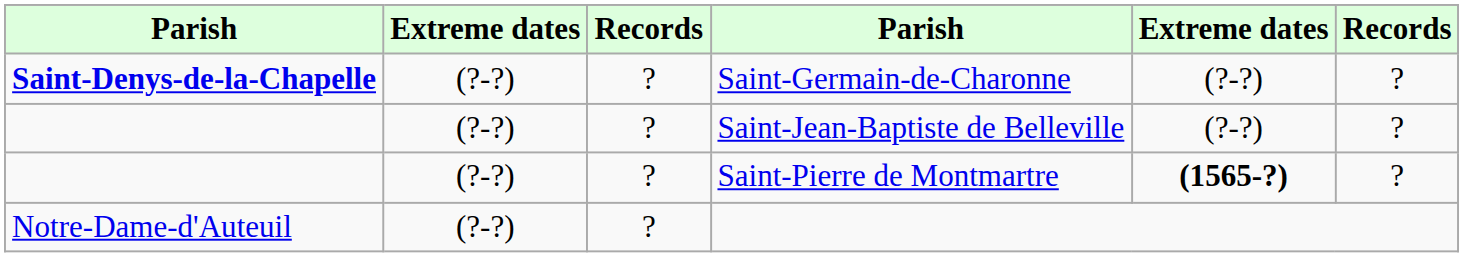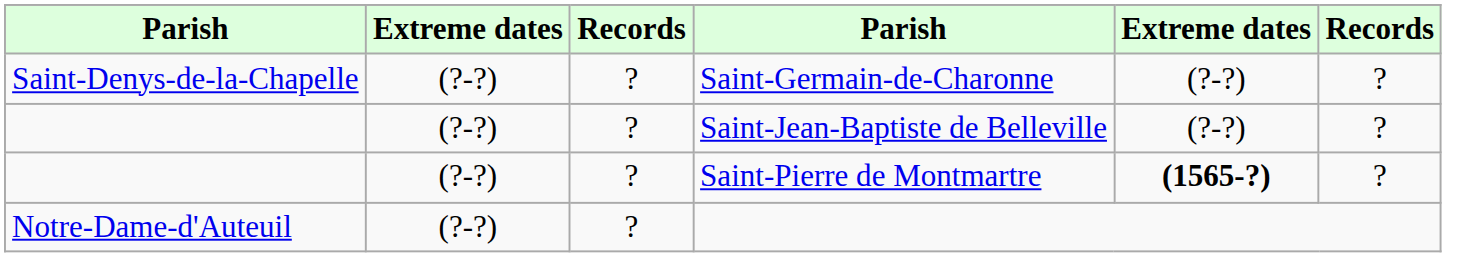Saint-Germain-de-Charonne | column 1: bold -> normal
